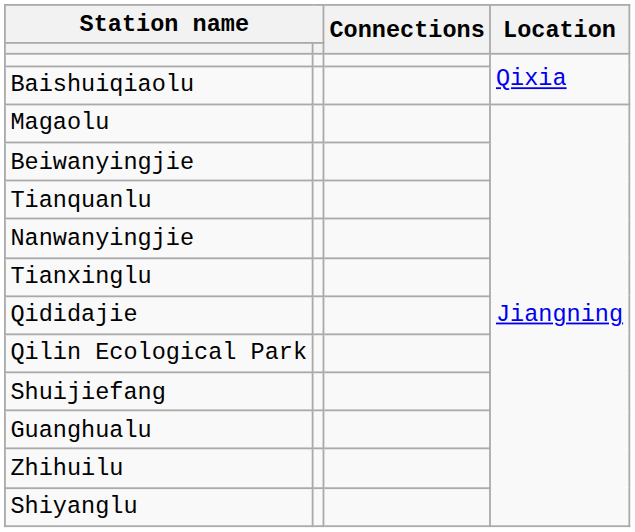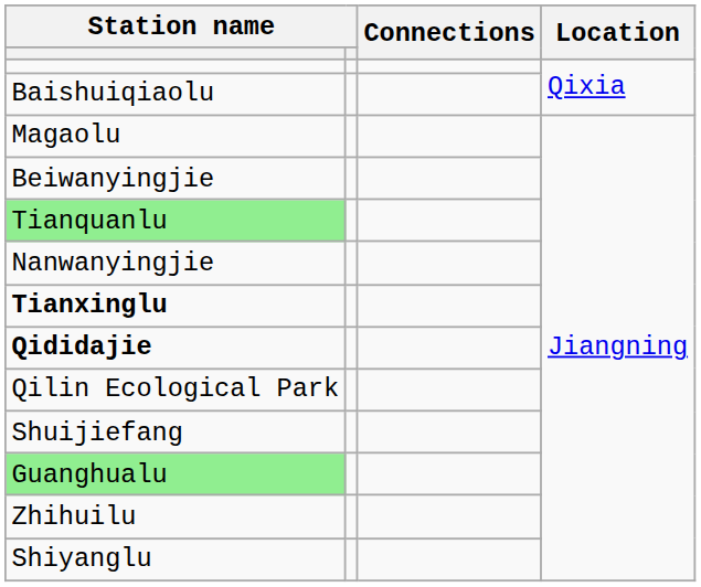Tianquanlu | column 1: no background -> lightgreen background
Tianxinglu | column 1: normal -> bold
Qididajie | column 1: normal -> bold
Guanghualu | column 1: no background -> lightgreen background
